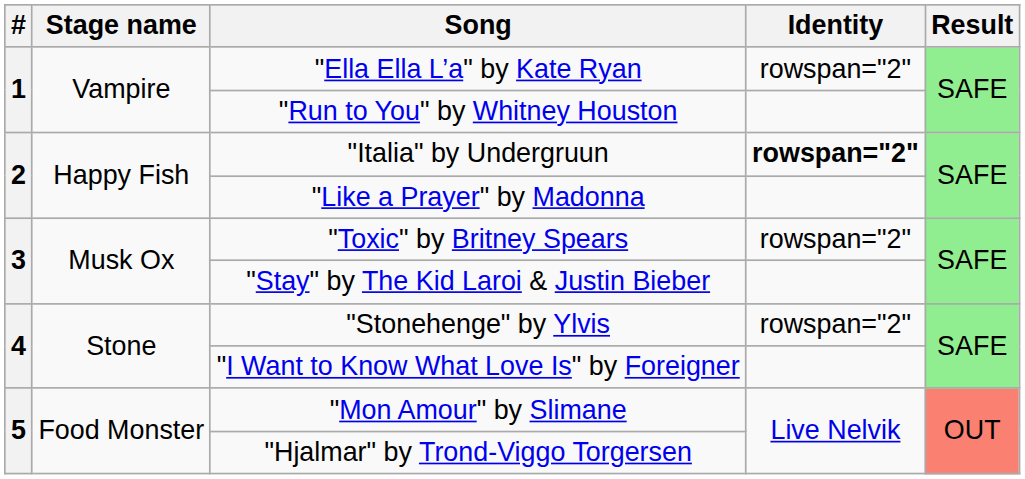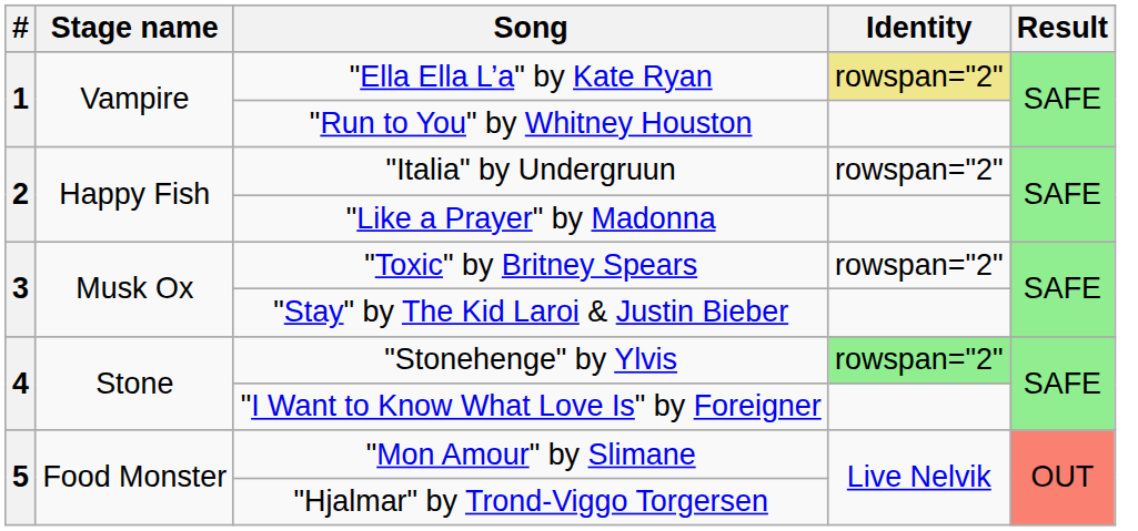"Ella Ella L’a" by Kate Ryan | Identity: no background -> khaki background
"Italia" by Undergruun | Identity: bold -> normal
"Stonehenge" by Ylvis | Identity: no background -> lightgreen background
